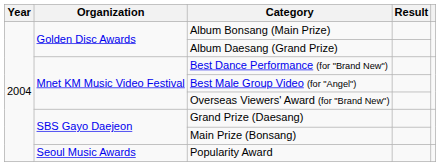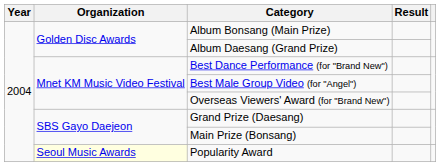Popularity Award | Organization: no background -> lightyellow background
